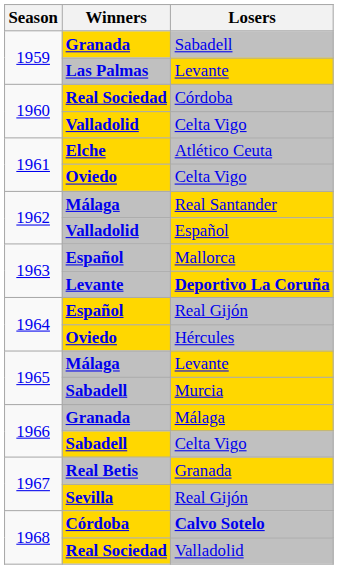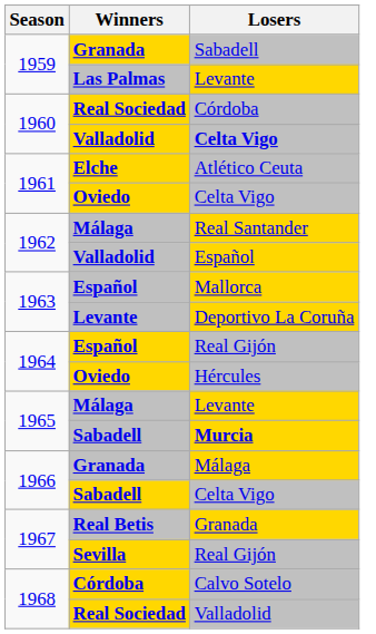Valladolid / Celta Vigo | Losers: normal -> bold
Deportivo La Coruña | Losers: bold -> normal
Murcia | Losers: normal -> bold
Calvo Sotelo | Losers: bold -> normal
